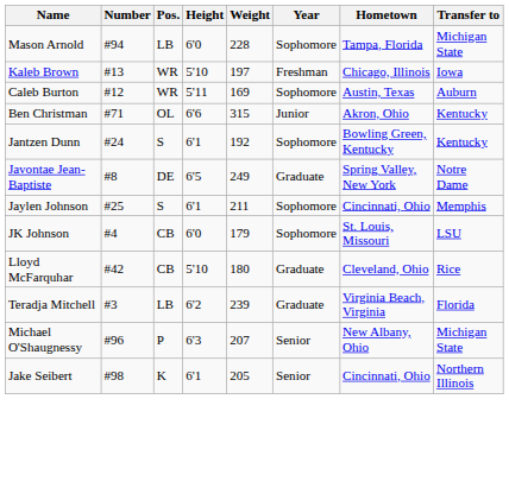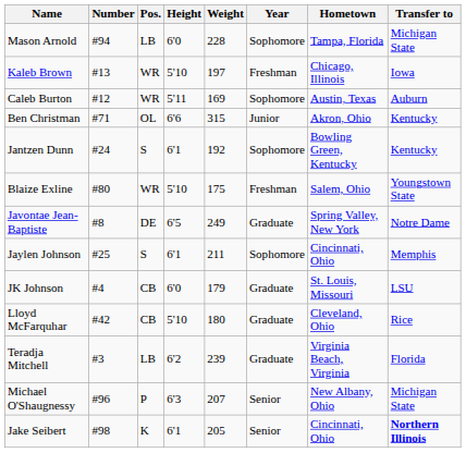+ row: Blaize Exline | #80 | WR | 5'10 | 175 | Freshman | Salem, Ohio | Youngstown State
JK Johnson | Year: Sophomore -> Graduate
Jake Seibert | Transfer to: normal -> bold
